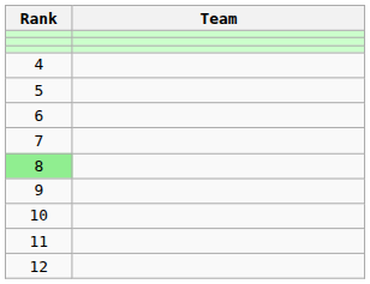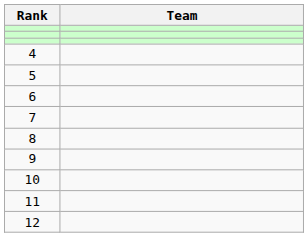row 9 | Rank: lightgreen background -> no background
